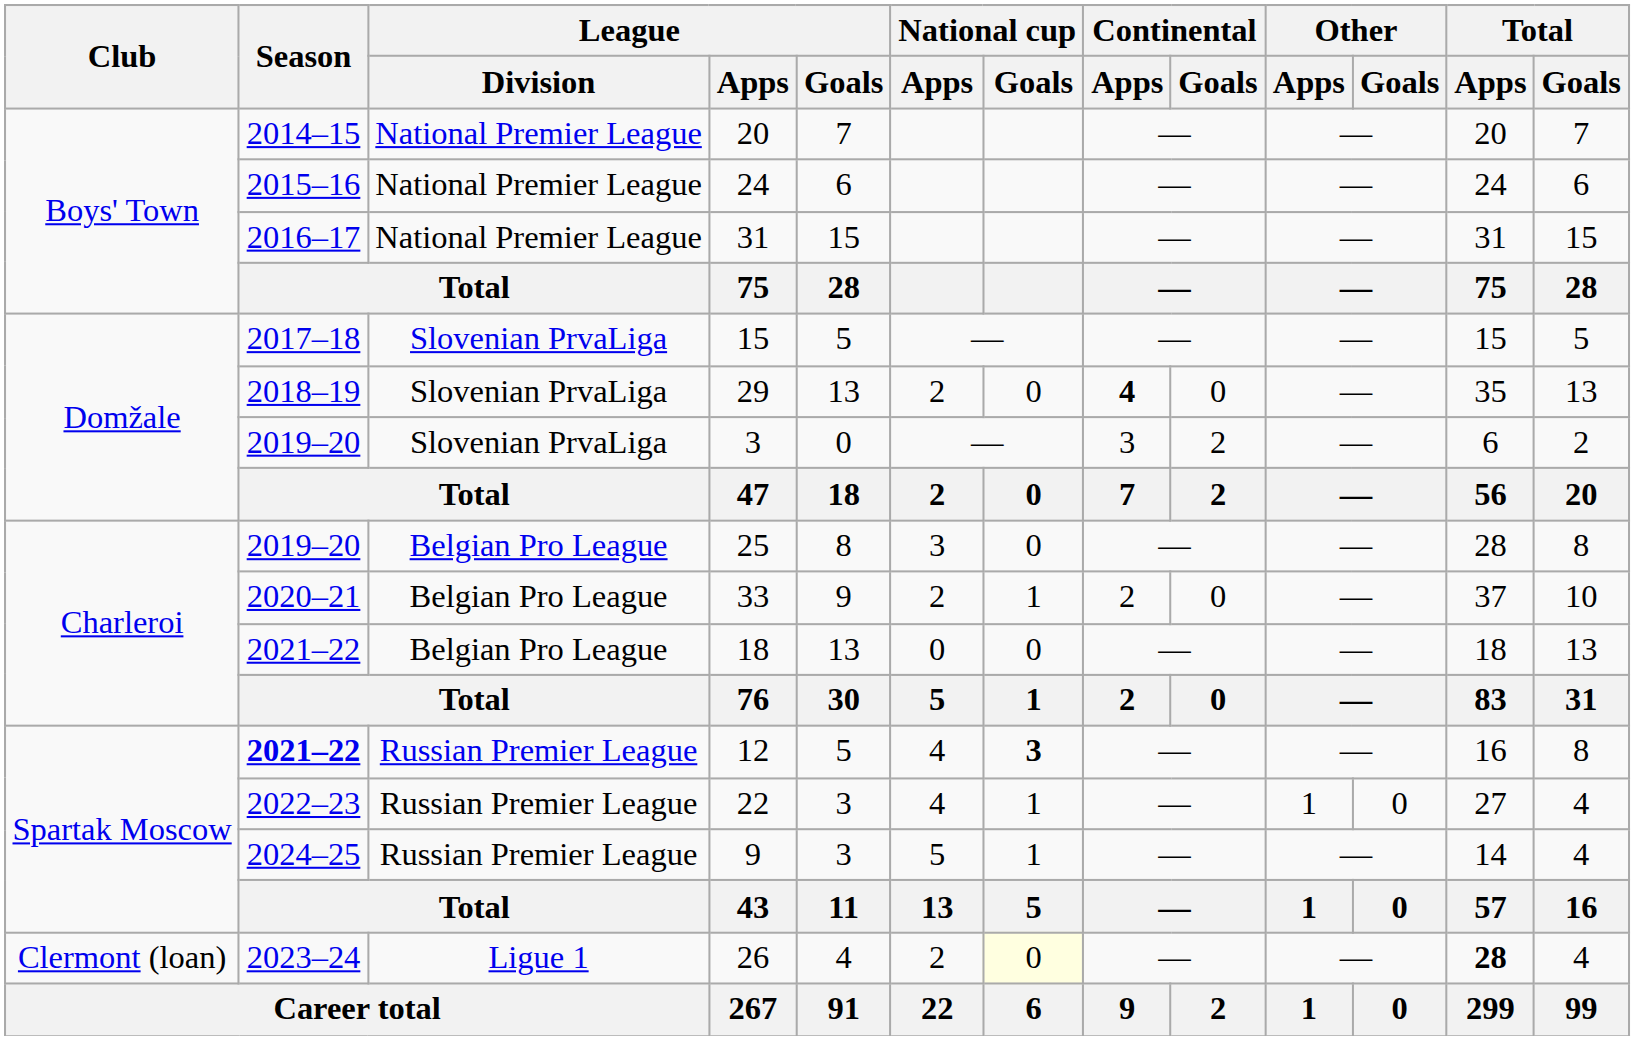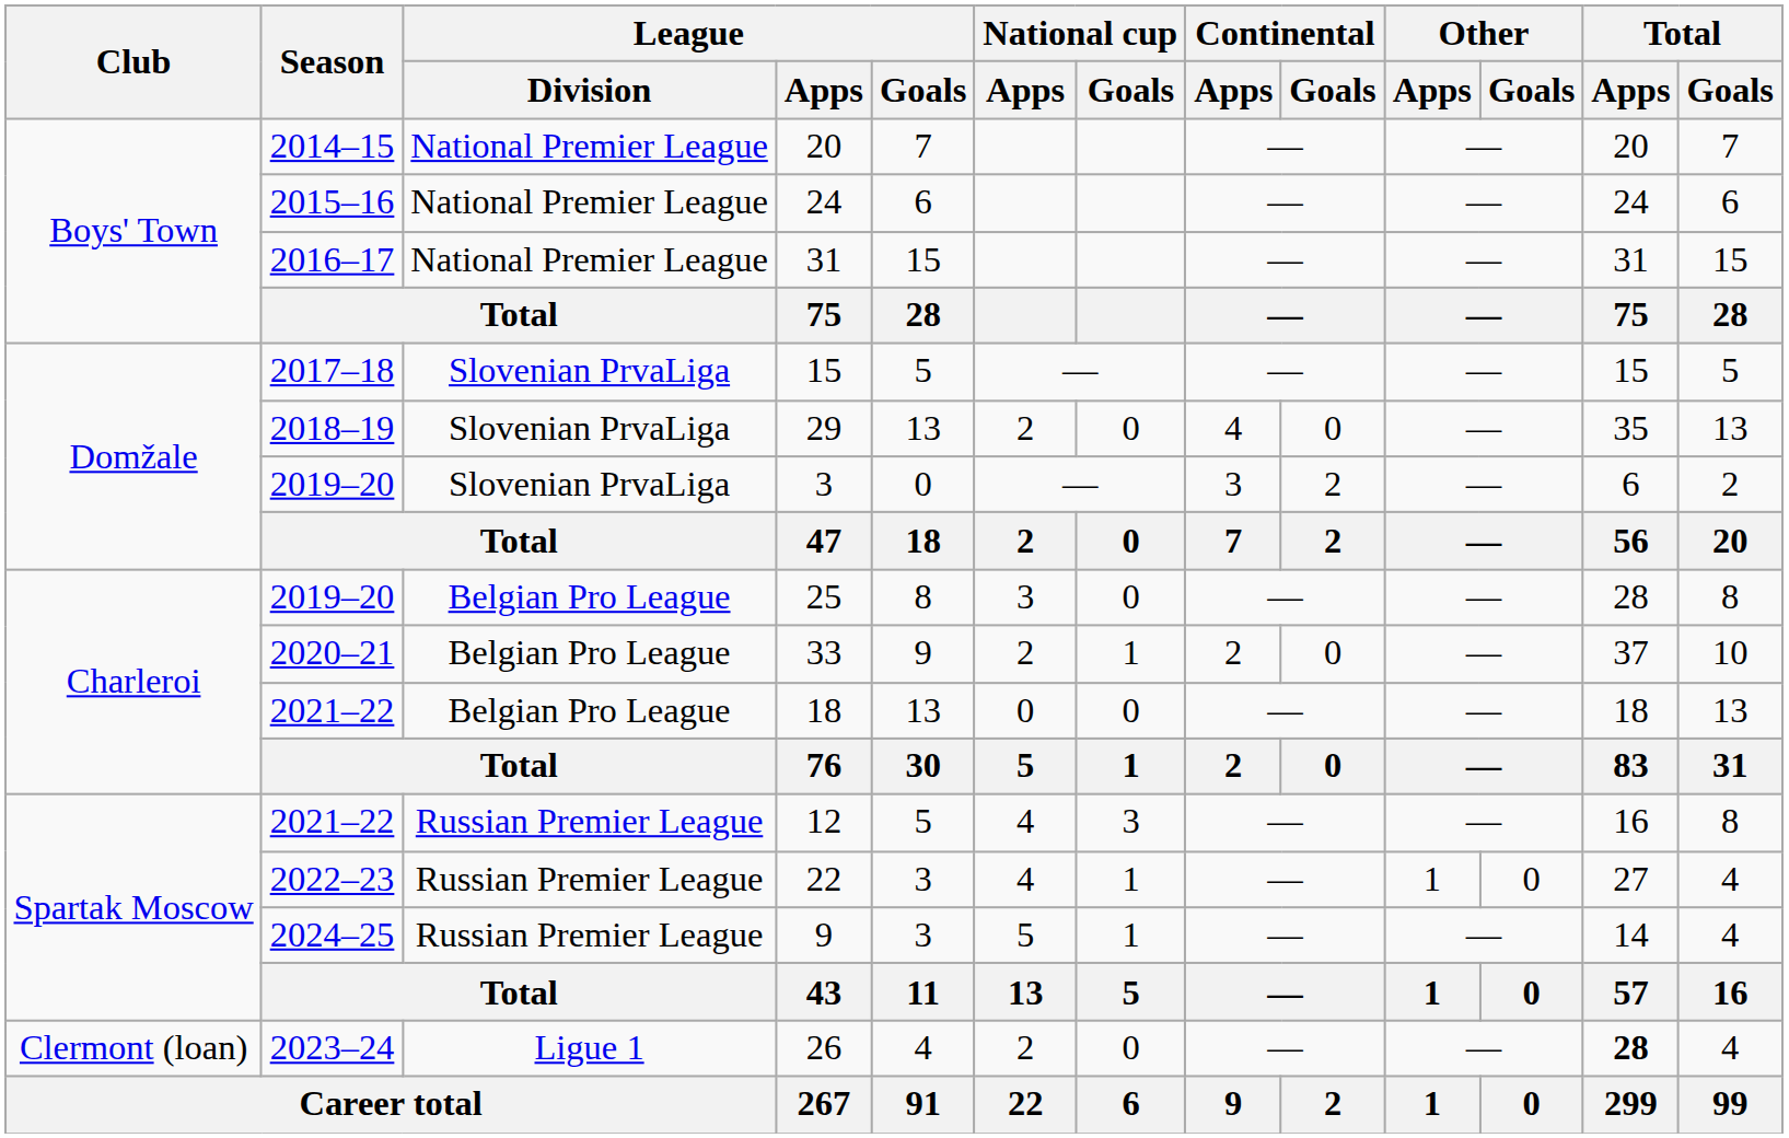29 | Continental / Apps: bold -> normal
12 | Season: bold -> normal
12 | National cup / Goals: bold -> normal
26 | National cup / Goals: lightyellow background -> no background
